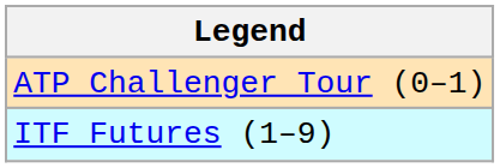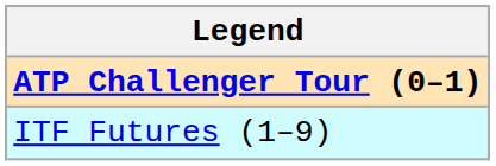row 2 | column 1: normal -> bold
